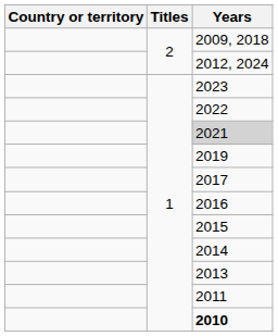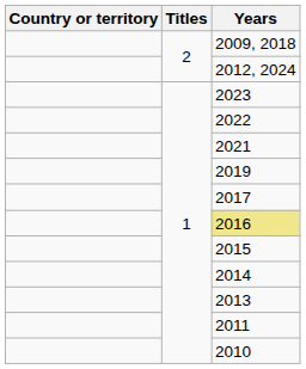2021 | Years: lightgrey background -> no background
2016 | Years: no background -> khaki background
2010 | Years: bold -> normal
